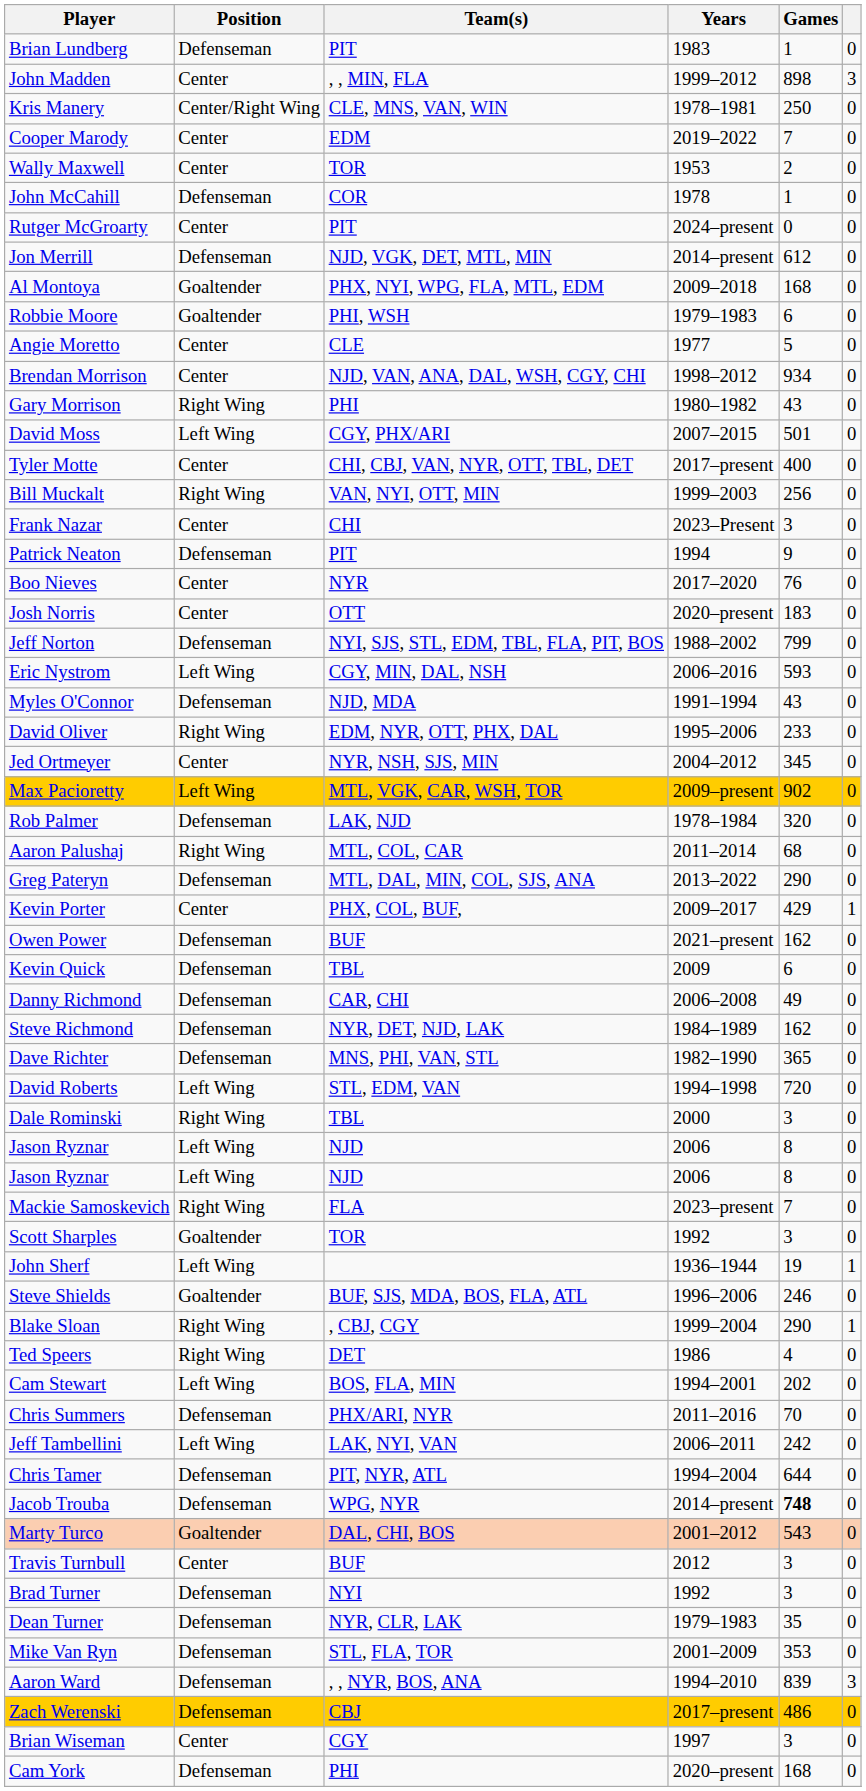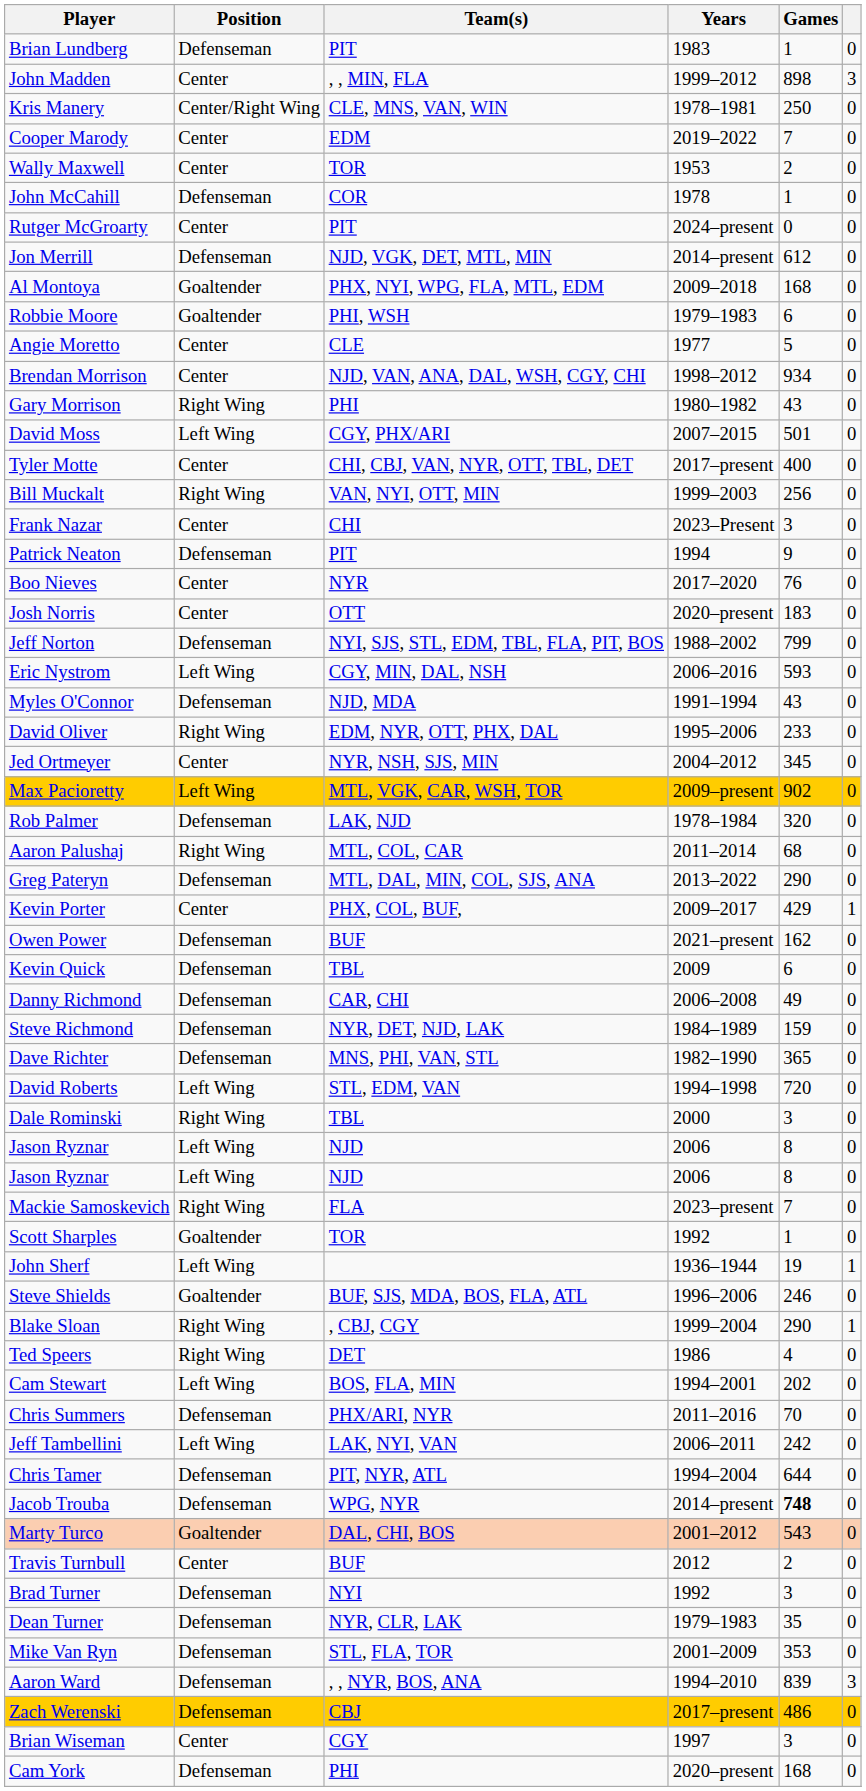Steve Richmond | Games: 162 -> 159
Scott Sharples | Games: 3 -> 1
Travis Turnbull | Games: 3 -> 2
